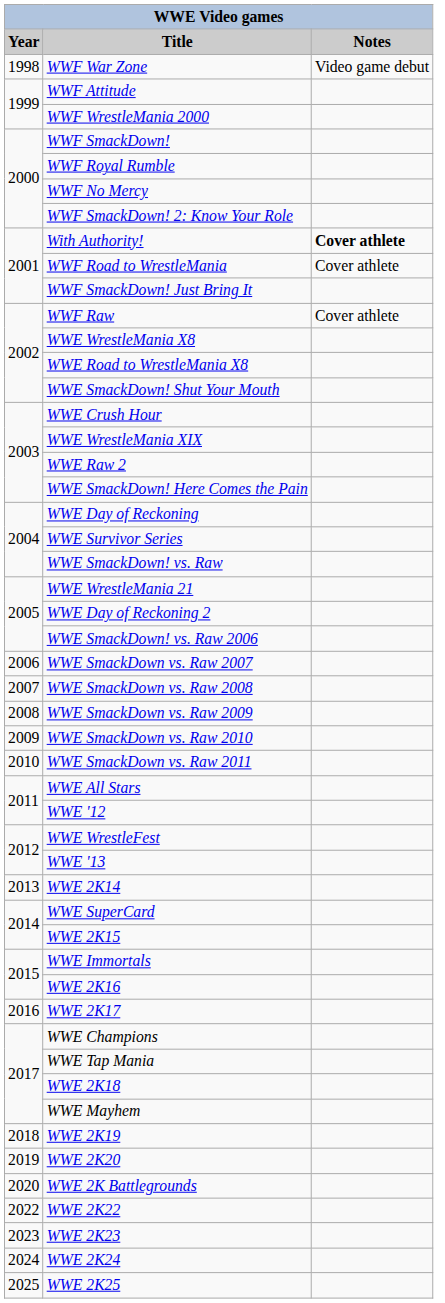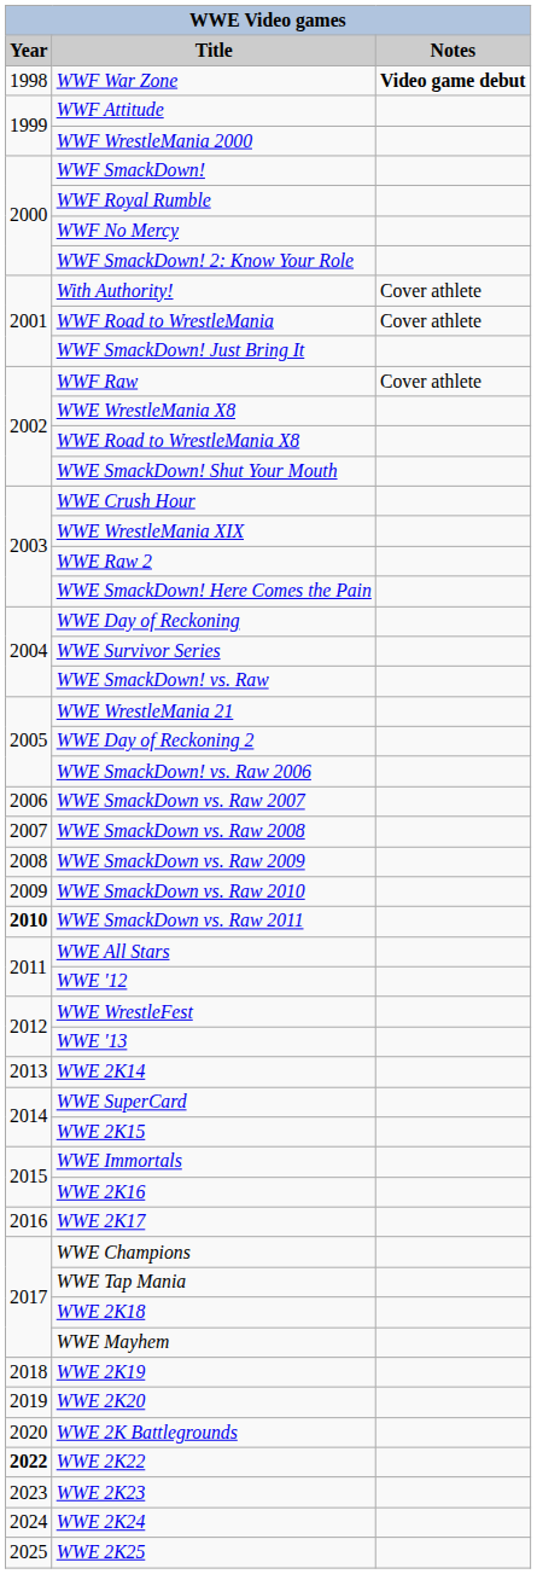WWF War Zone | Notes: normal -> bold
With Authority! | Notes: bold -> normal
WWE SmackDown vs. Raw 2011 | Year: normal -> bold
WWE 2K22 | Year: normal -> bold
